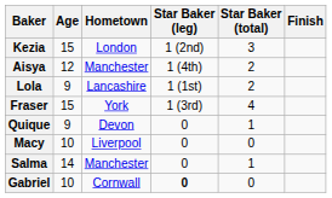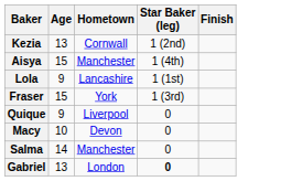- column: Star Baker (total) | 3 | 2 | 2 | 4 | 1 | 0 | 1 | 0
Kezia | Age: 15 -> 13
Kezia | Hometown: London -> Cornwall
Aisya | Age: 12 -> 15
Quique | Hometown: Devon -> Liverpool
Macy | Hometown: Liverpool -> Devon
Gabriel | Age: 10 -> 13
Gabriel | Hometown: Cornwall -> London
